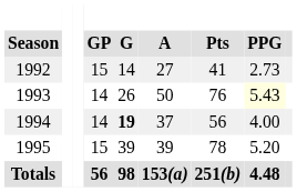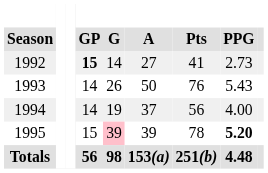1992 | GP: normal -> bold
1993 | PPG: lightyellow background -> no background
1994 | G: bold -> normal
1995 | G: no background -> pink background
1995 | PPG: normal -> bold
